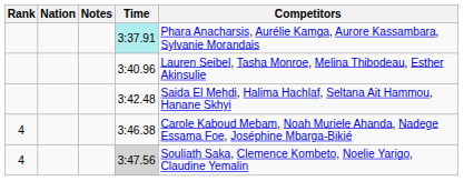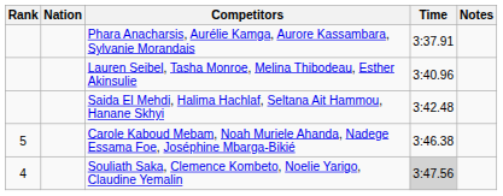columns swapped: Competitors <-> Notes
row 2 | Time: paleturquoise background -> no background
row 5 | Rank: 4 -> 5
